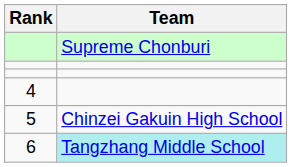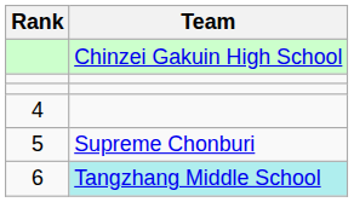row 2 | Team: Supreme Chonburi -> Chinzei Gakuin High School
row 6 | Team: Chinzei Gakuin High School -> Supreme Chonburi
